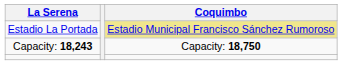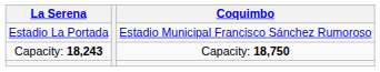Estadio La Portada | Coquimbo: khaki background -> no background
